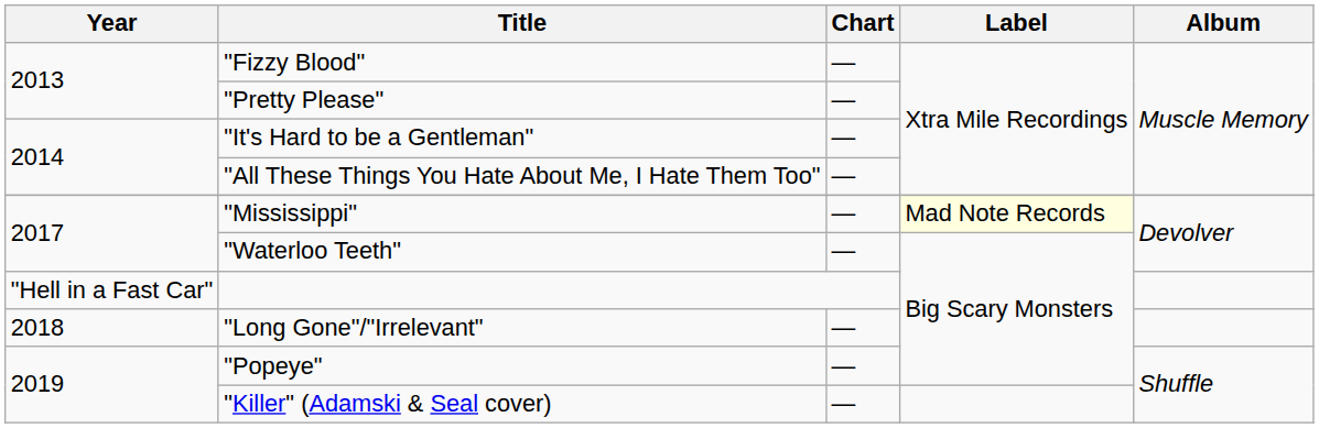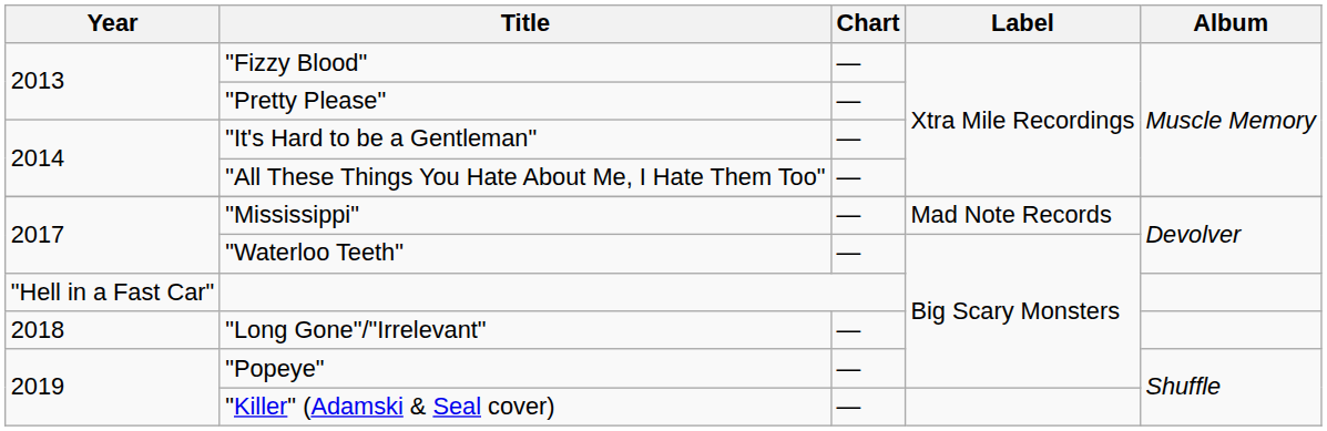"Mississippi" | Label: lightyellow background -> no background
